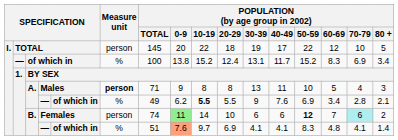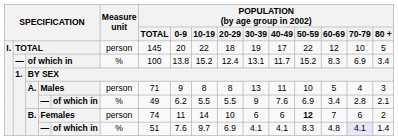Males | Measure unit: bold -> normal
A. / — | POPULATION (by age group in 2002) / 10-19: bold -> normal
Females | POPULATION (by age group in 2002) / 0-9: lightgreen background -> no background
Females | POPULATION (by age group in 2002) / 70-79: paleturquoise background -> no background
B. / — | POPULATION (by age group in 2002) / 0-9: lightsalmon background -> no background
B. / — | POPULATION (by age group in 2002) / 70-79: no background -> lavender background
